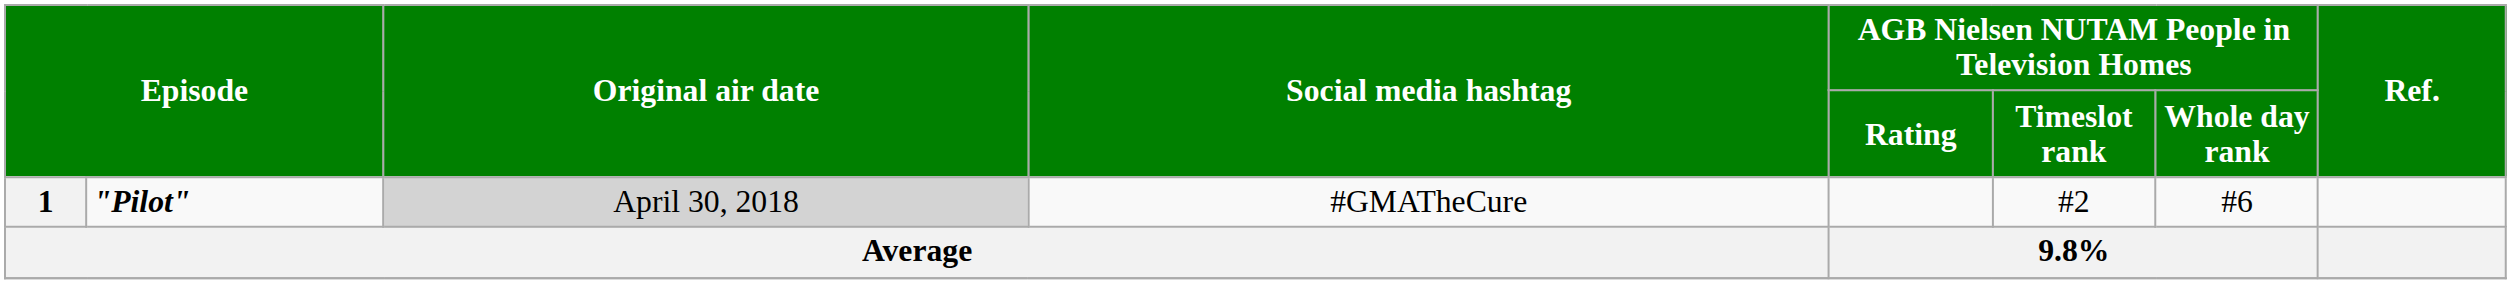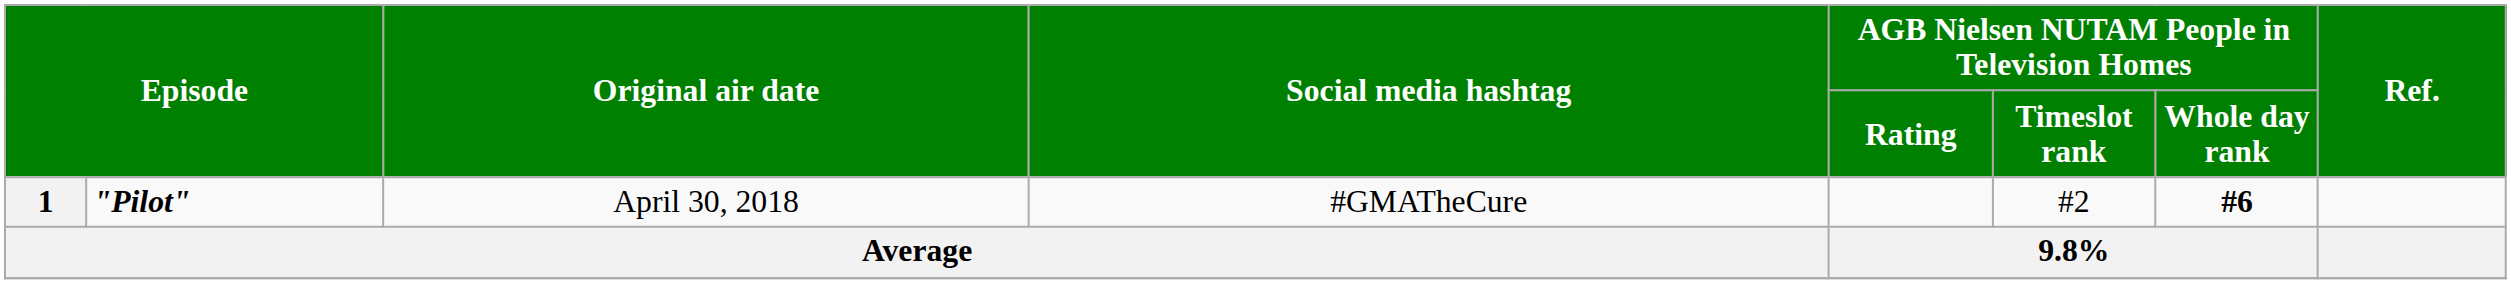1 | Original air date: lightgrey background -> no background
1 | column 7: normal -> bold
